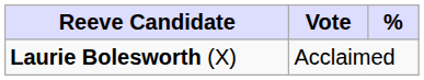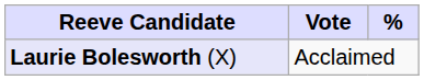Laurie Bolesworth (X) | Reeve Candidate: no background -> lavender background
